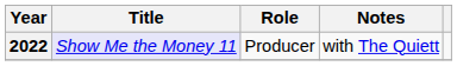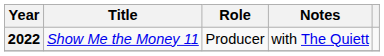2022 | Title: lavender background -> no background
